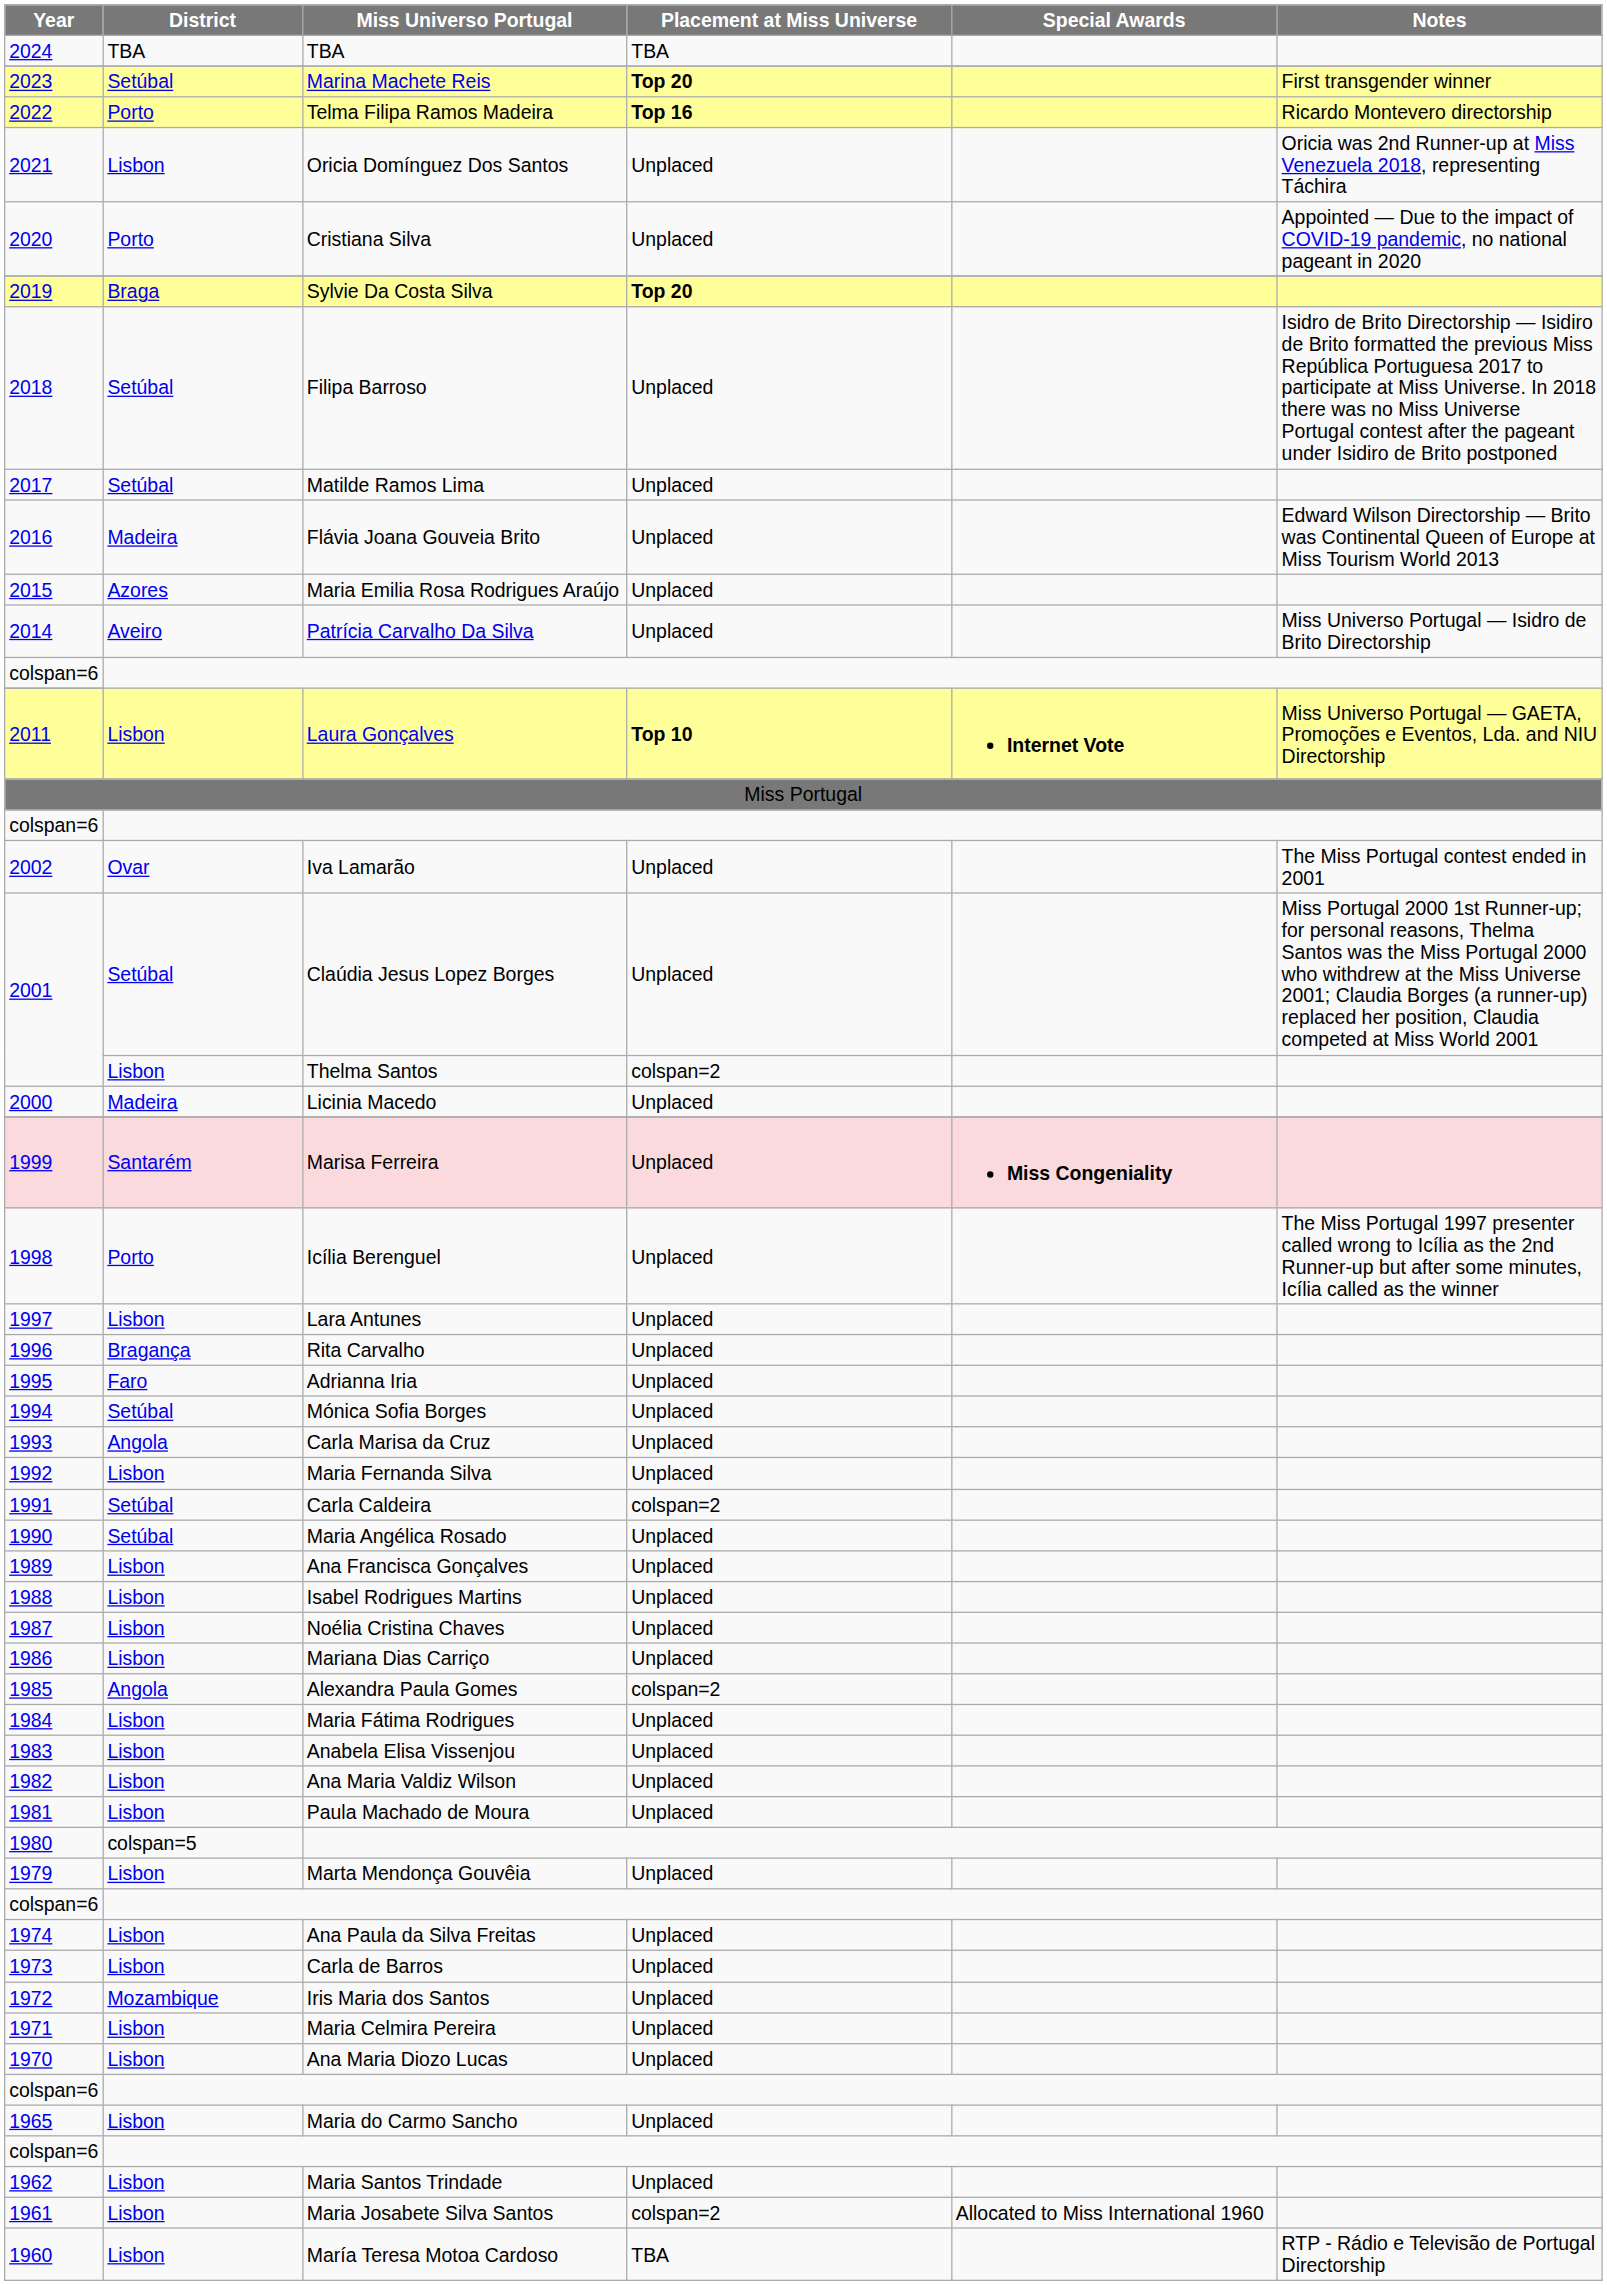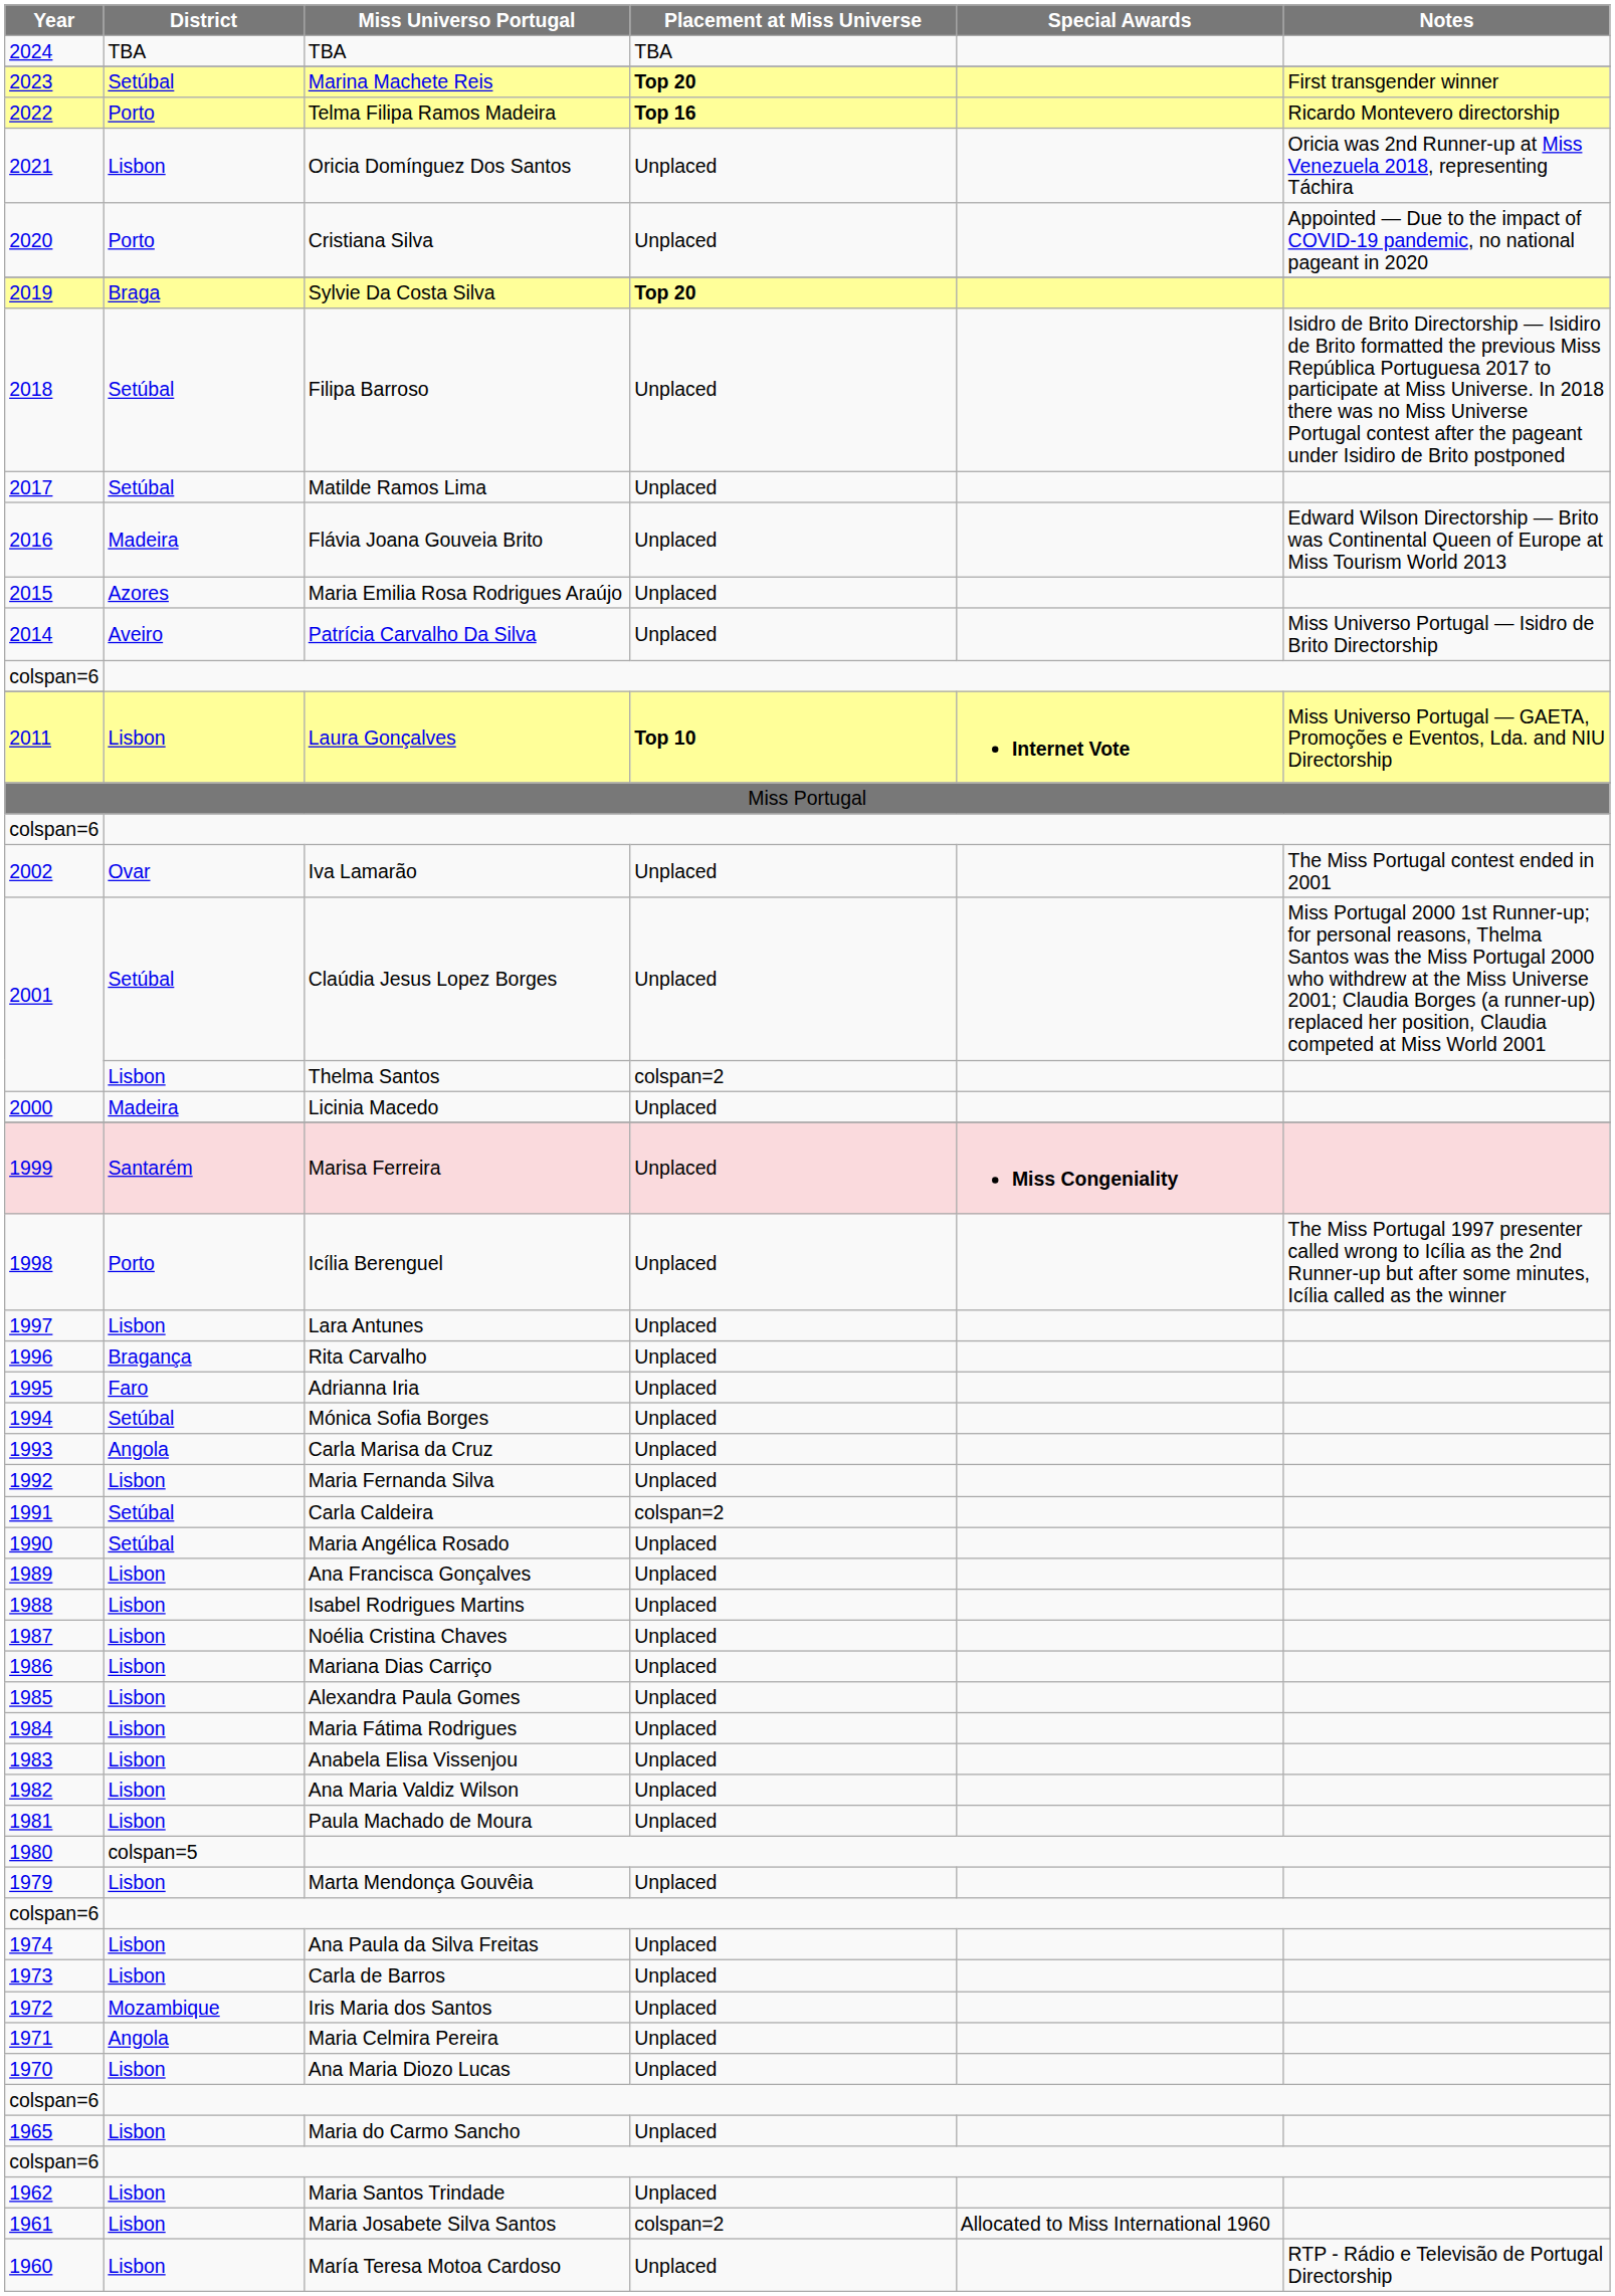Alexandra Paula Gomes | District: Angola -> Lisbon
Alexandra Paula Gomes | Placement at Miss Universe: colspan=2 -> Unplaced
Maria Celmira Pereira | District: Lisbon -> Angola
María Teresa Motoa Cardoso | Placement at Miss Universe: TBA -> Unplaced
